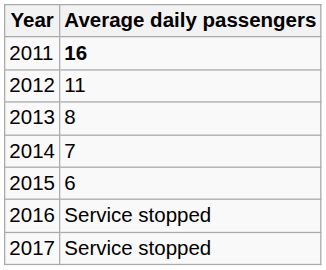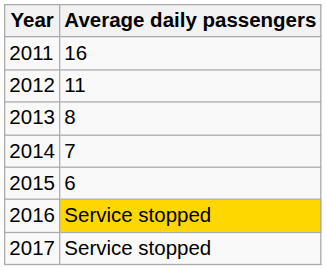2011 | Average daily passengers: bold -> normal
2016 | Average daily passengers: no background -> gold background
